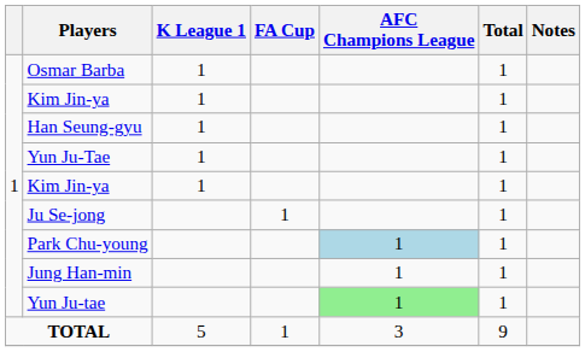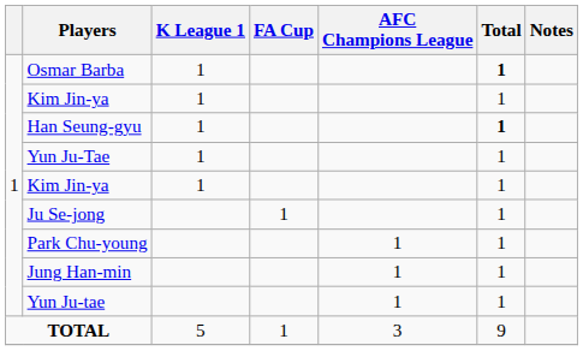Osmar Barba | Total: normal -> bold
Han Seung-gyu | Total: normal -> bold
Park Chu-young | AFC Champions League: lightblue background -> no background
Yun Ju-tae | AFC Champions League: lightgreen background -> no background
